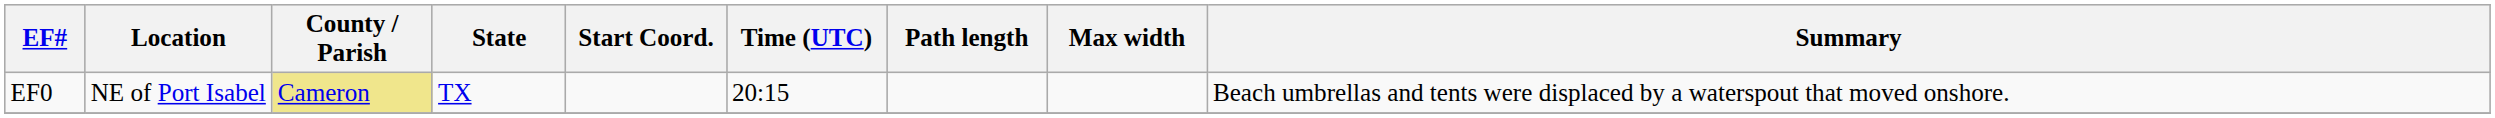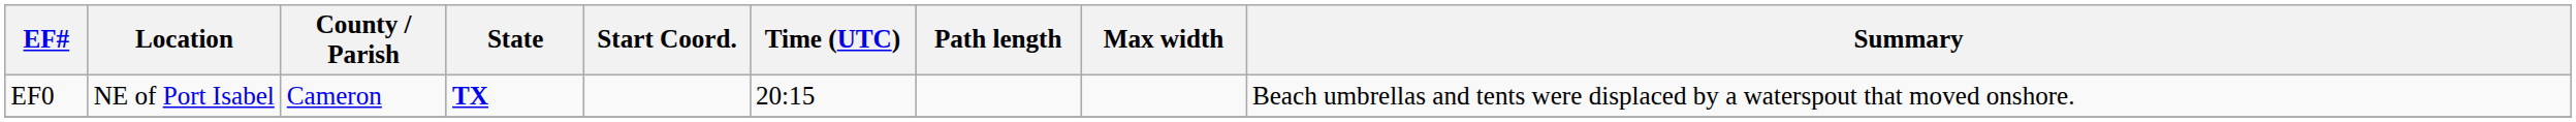EF0 | County / Parish: khaki background -> no background
EF0 | State: normal -> bold
